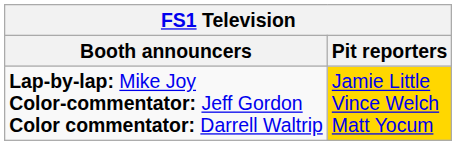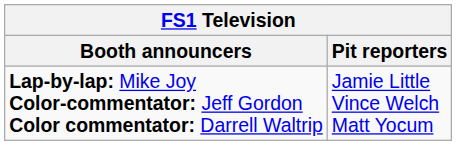row 3 | Pit reporters: gold background -> no background
